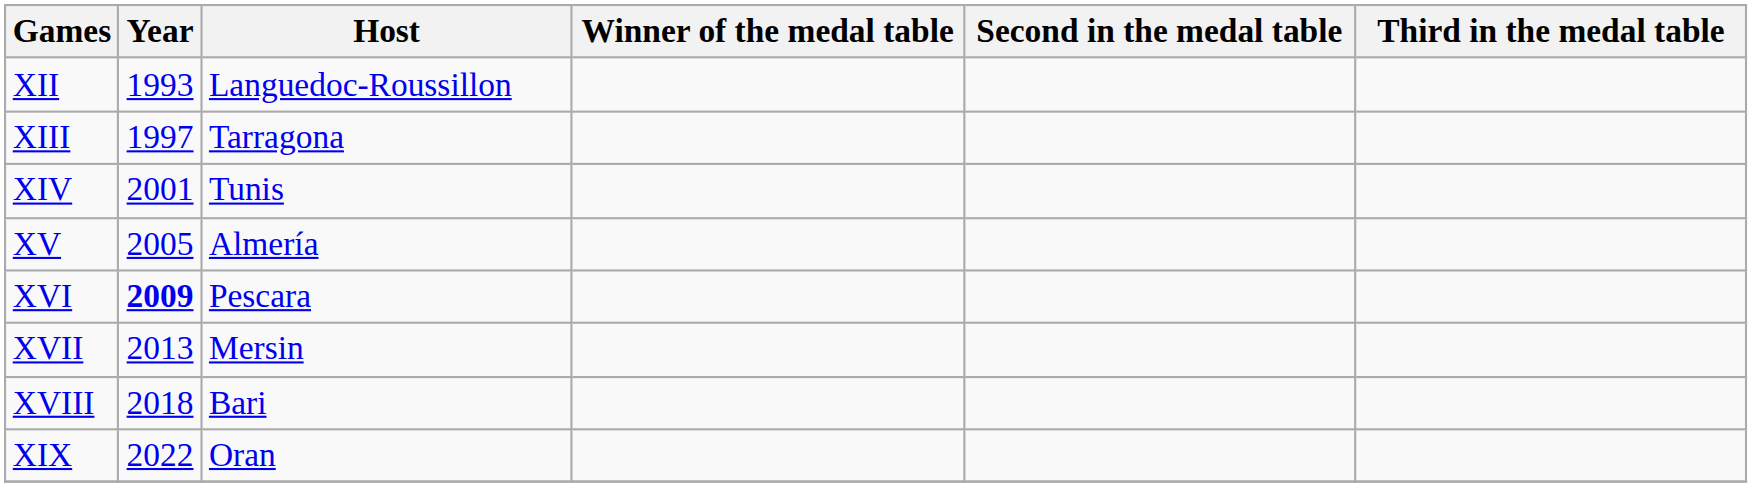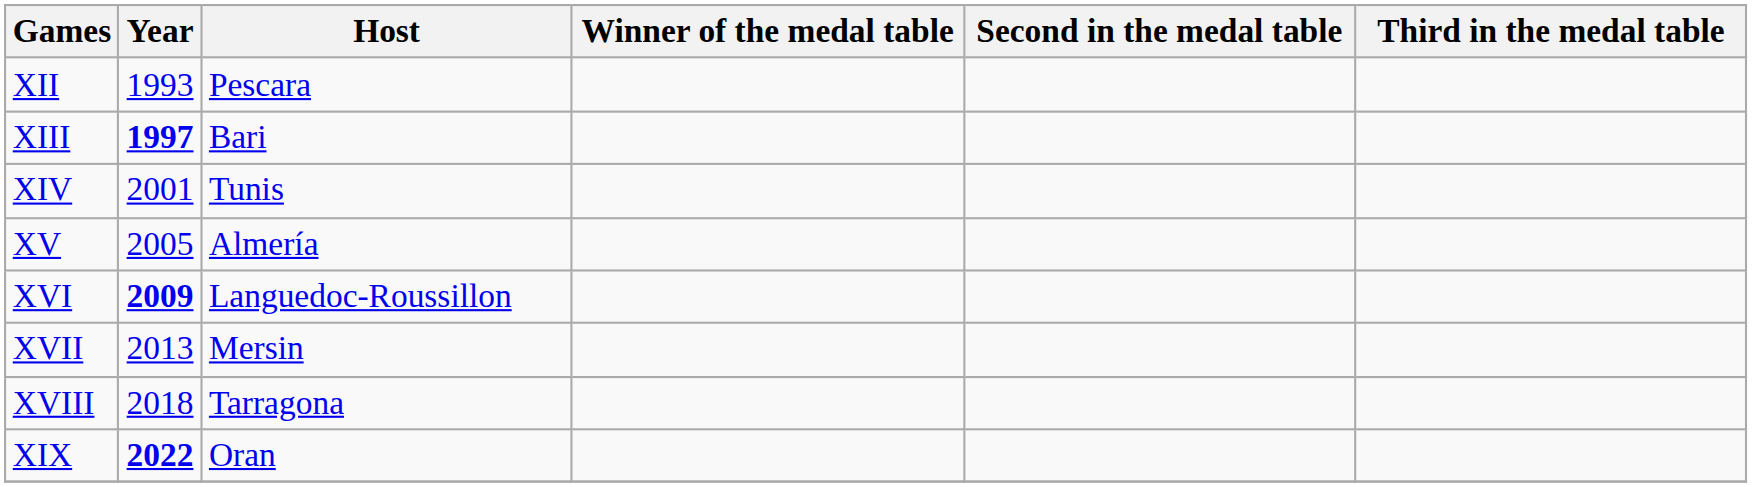XII | Host: Languedoc-Roussillon -> Pescara
XIII | Year: normal -> bold
XIII | Host: Tarragona -> Bari
XVI | Host: Pescara -> Languedoc-Roussillon
XVIII | Host: Bari -> Tarragona
XIX | Year: normal -> bold
